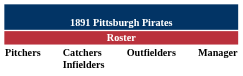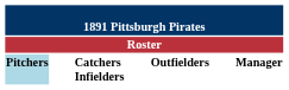Pitchers | column 1: no background -> lightblue background
